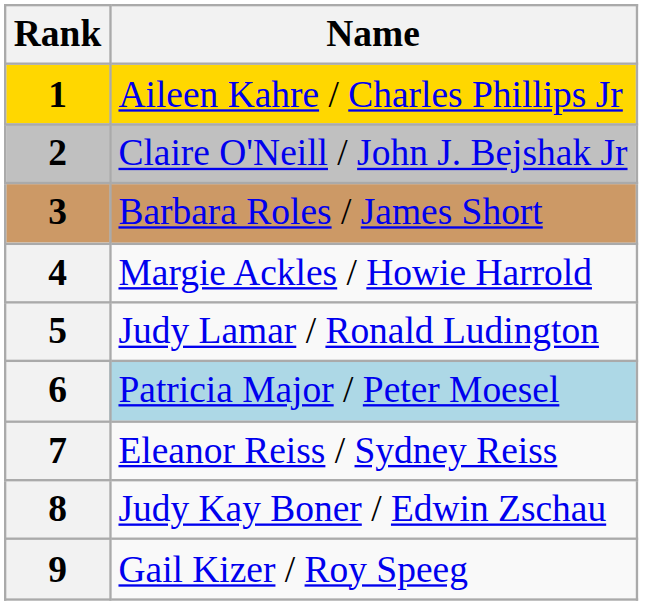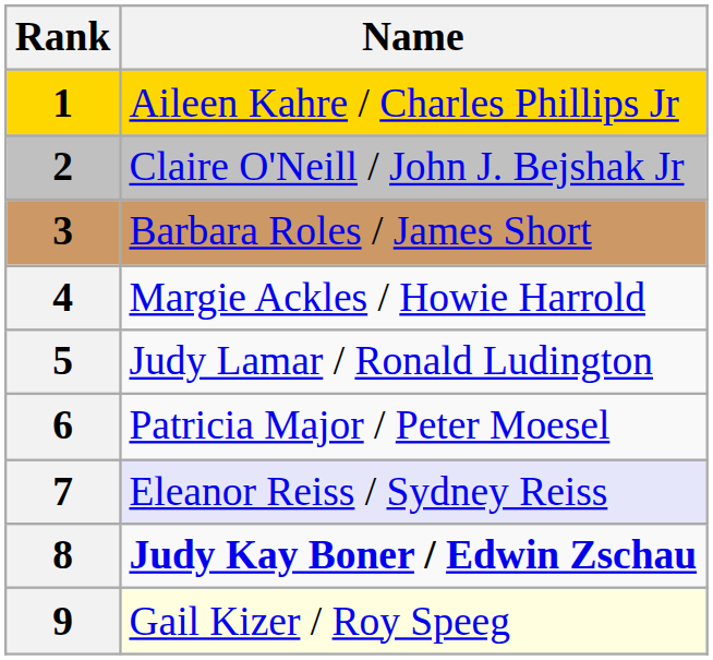Patricia Major / Peter Moesel | Name: lightblue background -> no background
Eleanor Reiss / Sydney Reiss | Name: no background -> lavender background
Judy Kay Boner / Edwin Zschau | Name: normal -> bold
Gail Kizer / Roy Speeg | Name: no background -> lightyellow background
